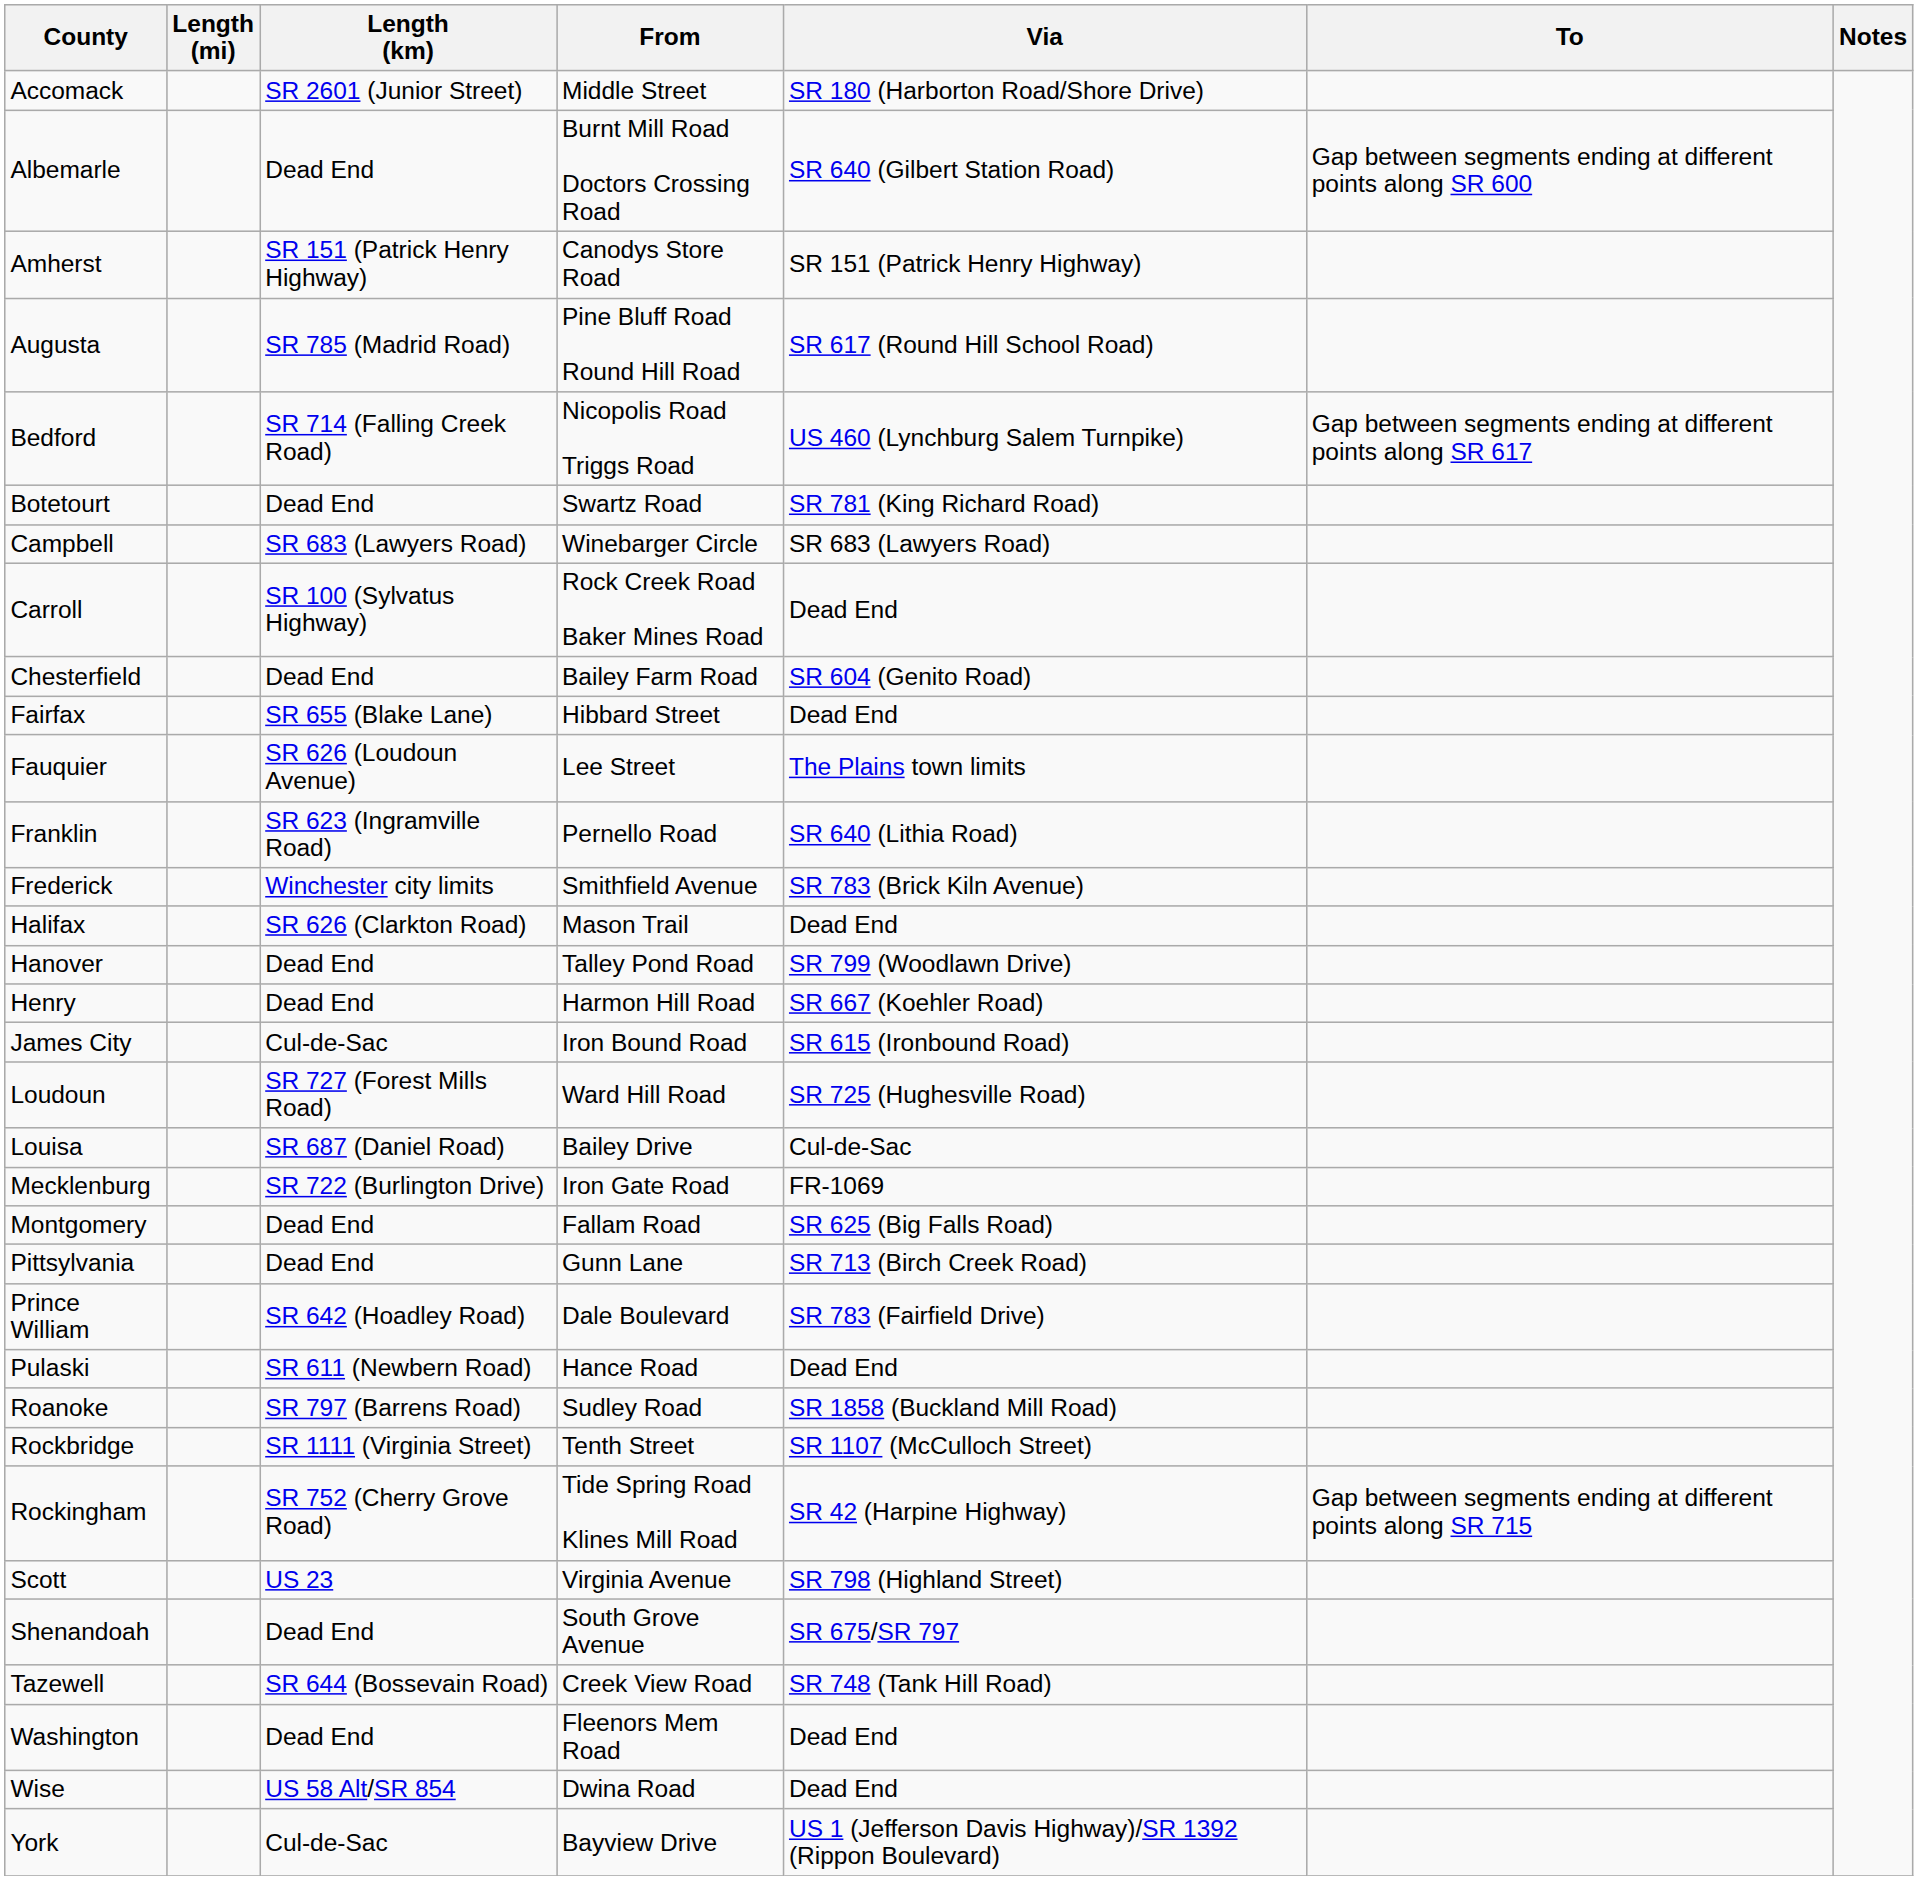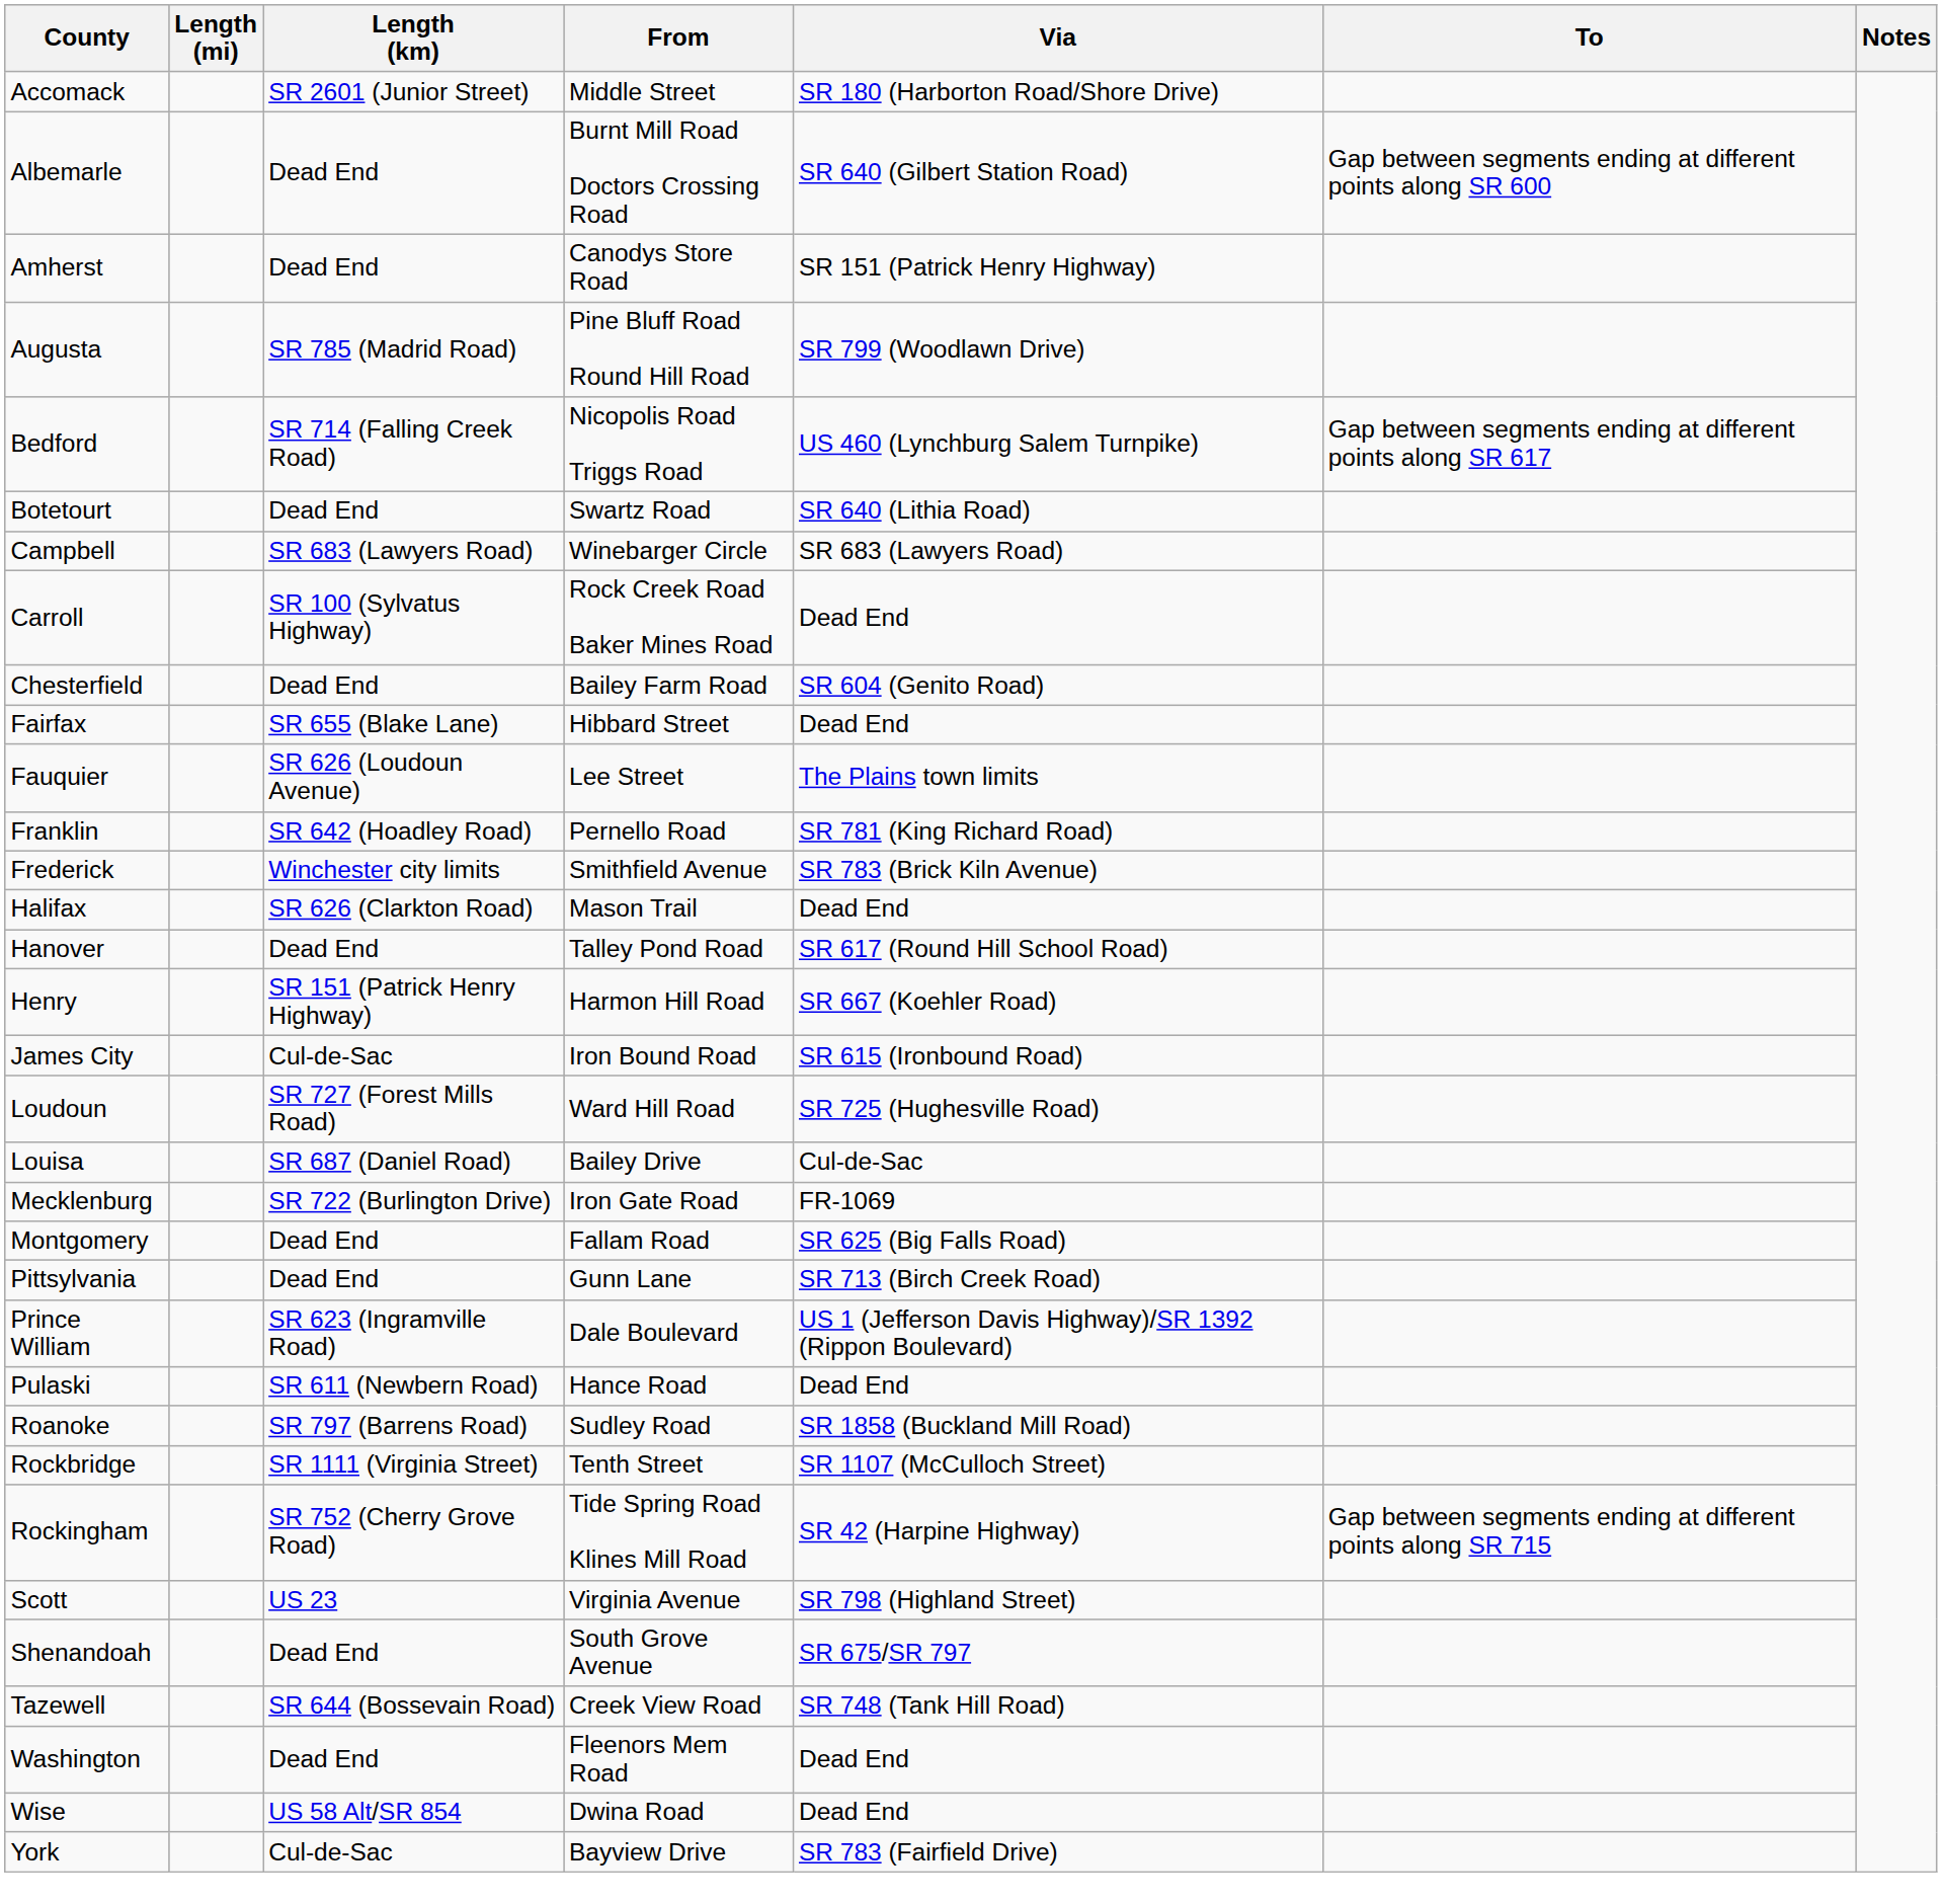Amherst | Length (km): SR 151 (Patrick Henry Highway) -> Dead End
Augusta | Via: SR 617 (Round Hill School Road) -> SR 799 (Woodlawn Drive)
Botetourt | Via: SR 781 (King Richard Road) -> SR 640 (Lithia Road)
Franklin | Length (km): SR 623 (Ingramville Road) -> SR 642 (Hoadley Road)
Franklin | Via: SR 640 (Lithia Road) -> SR 781 (King Richard Road)
Hanover | Via: SR 799 (Woodlawn Drive) -> SR 617 (Round Hill School Road)
Henry | Length (km): Dead End -> SR 151 (Patrick Henry Highway)
Prince William | Length (km): SR 642 (Hoadley Road) -> SR 623 (Ingramville Road)
Prince William | Via: SR 783 (Fairfield Drive) -> US 1 (Jefferson Davis Highway)/SR 1392 (Rippon Boulevard)
York | Via: US 1 (Jefferson Davis Highway)/SR 1392 (Rippon Boulevard) -> SR 783 (Fairfield Drive)
